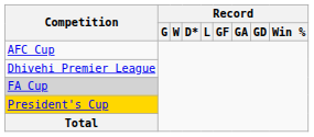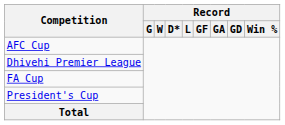FA Cup | Competition: lightgrey background -> no background
President's Cup | Competition: gold background -> no background
